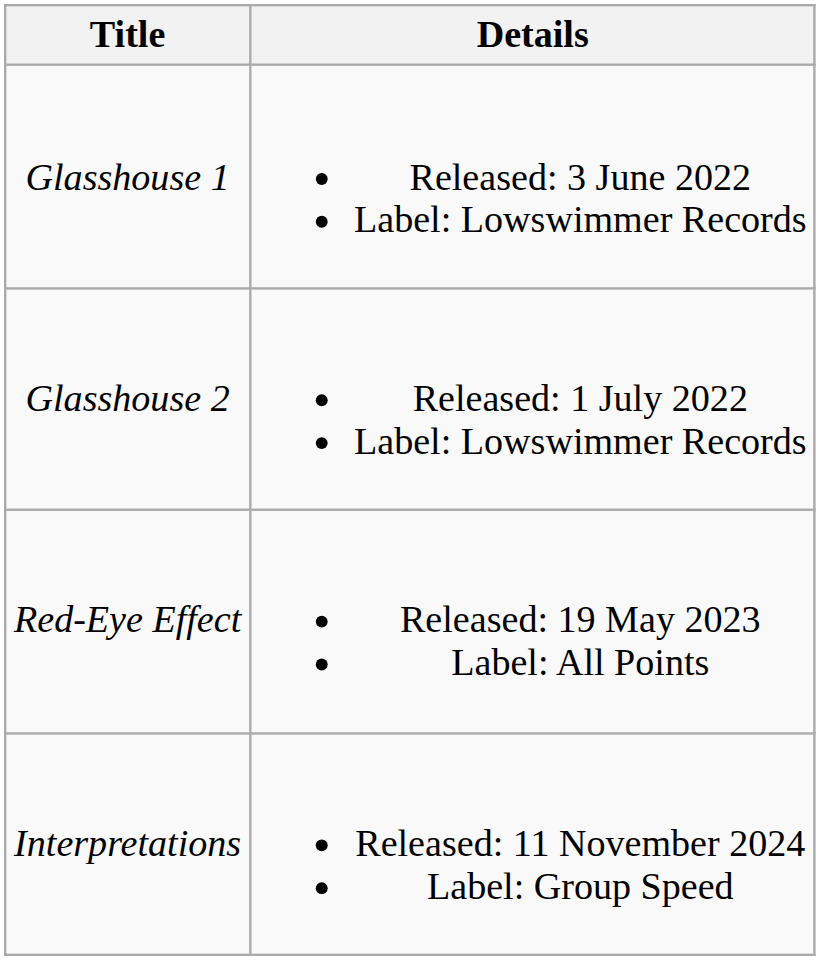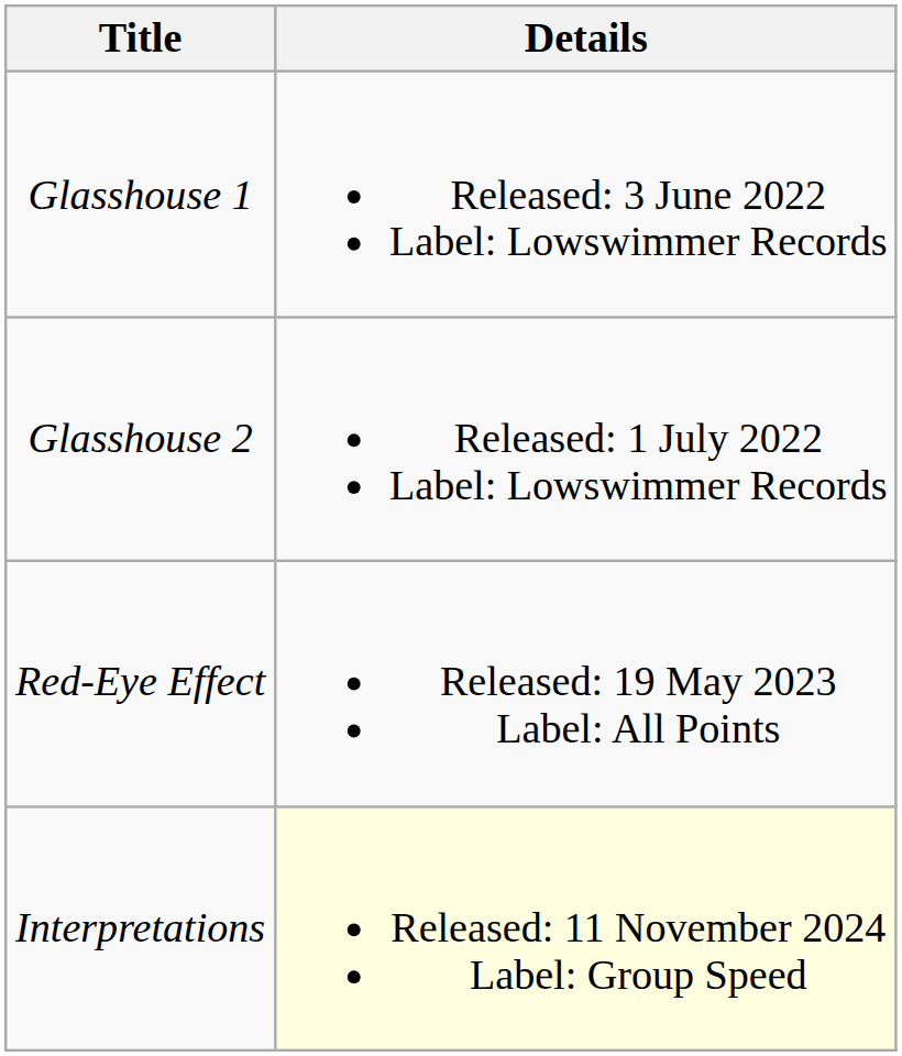Interpretations | Details: no background -> lightyellow background
